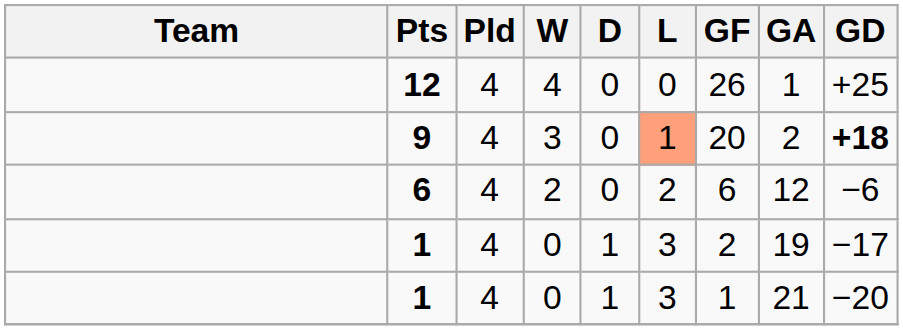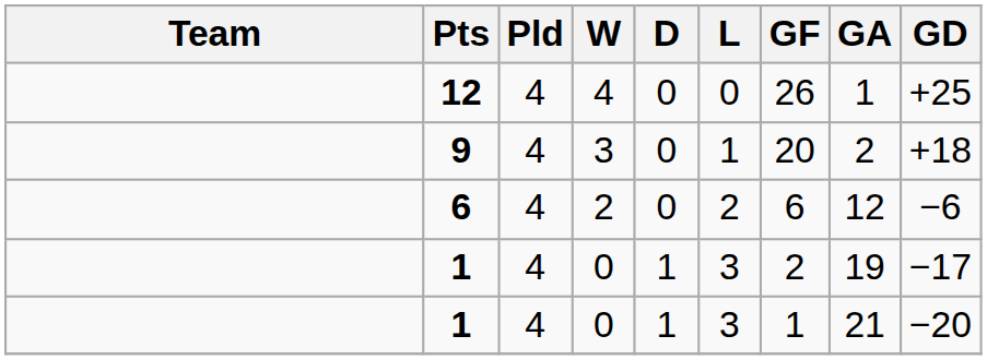9 | L: lightsalmon background -> no background
9 | GD: bold -> normal
